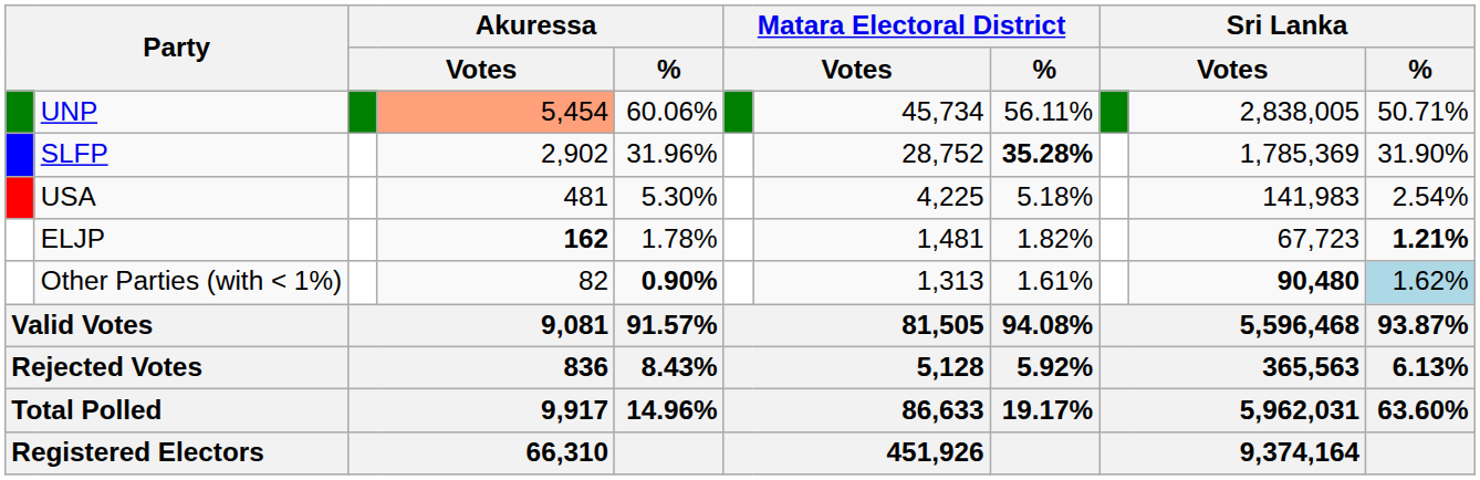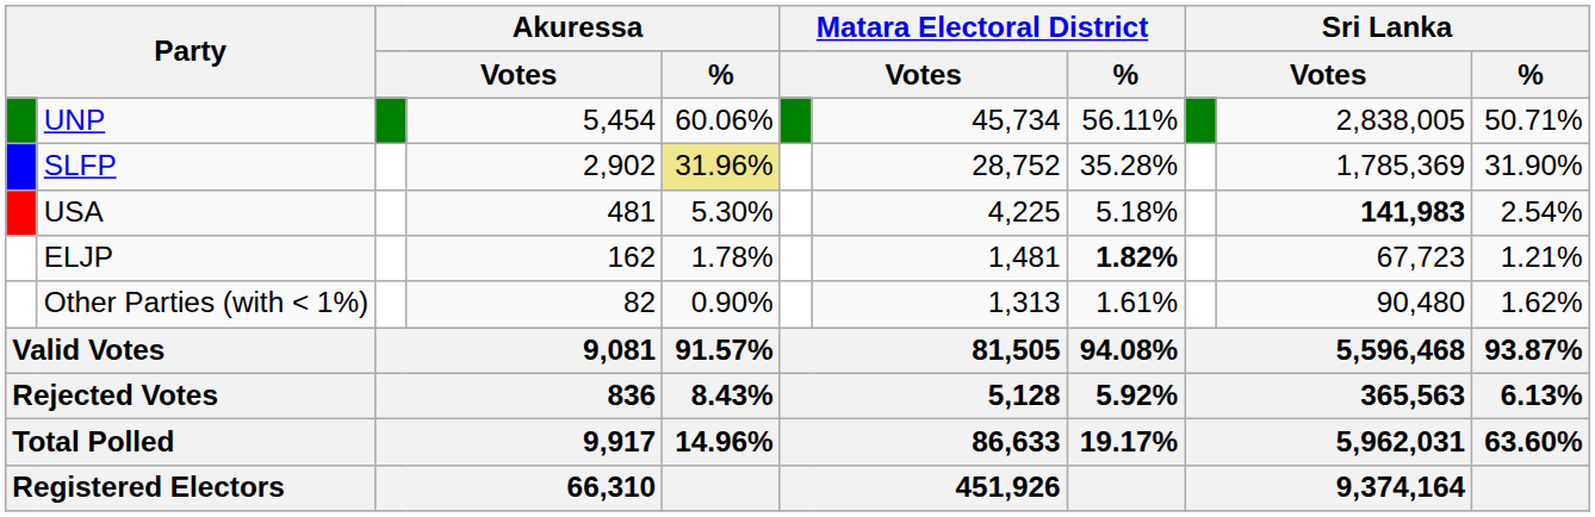UNP | column 4: lightsalmon background -> no background
SLFP | Akuressa / %: no background -> khaki background
SLFP | Matara Electoral District / %: bold -> normal
USA | column 10: normal -> bold
ELJP | column 4: bold -> normal
ELJP | Matara Electoral District / %: normal -> bold
ELJP | Sri Lanka / %: bold -> normal
Other Parties (with < 1%) | Akuressa / %: bold -> normal
Other Parties (with < 1%) | column 10: bold -> normal
Other Parties (with < 1%) | Sri Lanka / %: lightblue background -> no background
